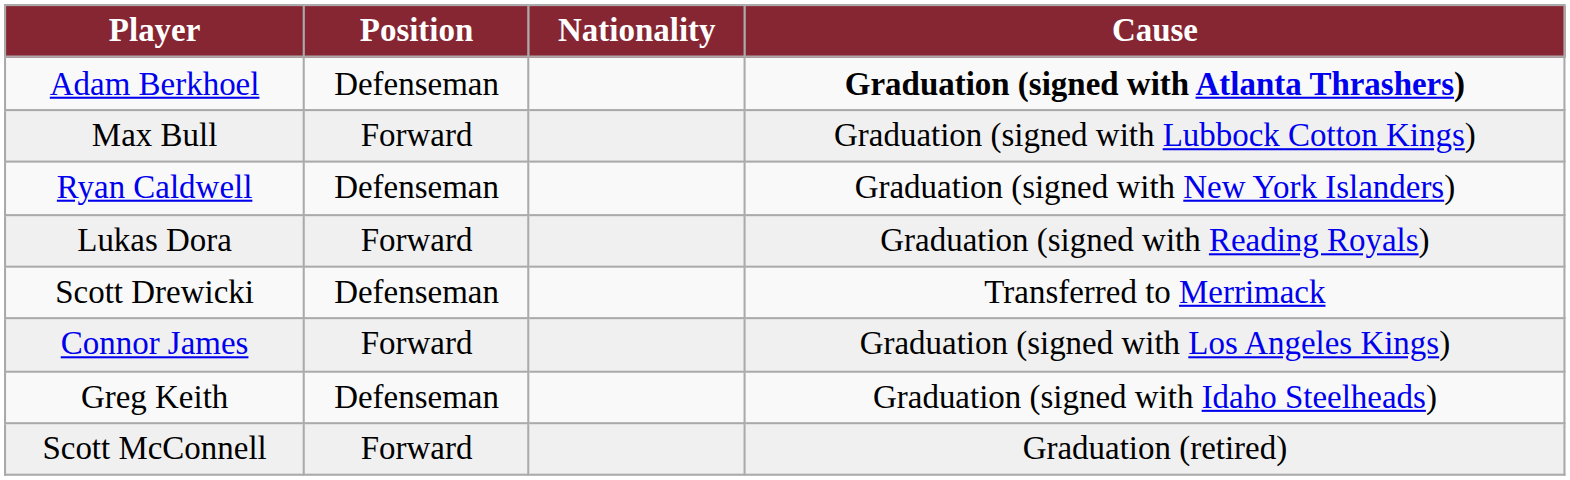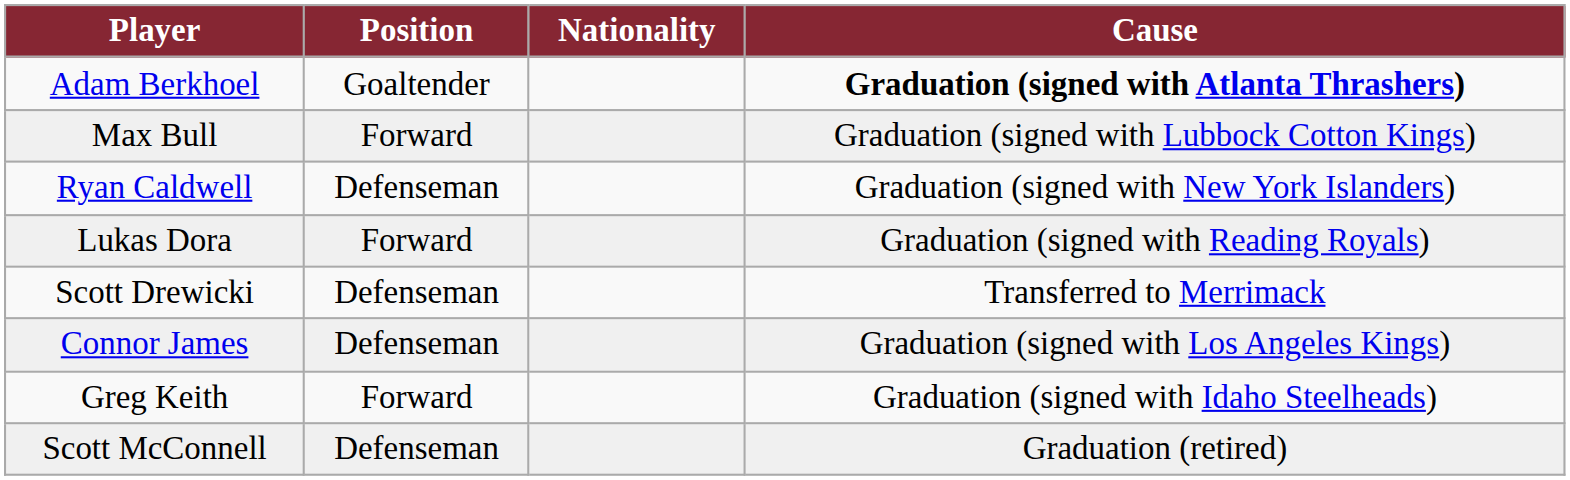Adam Berkhoel | Position: Defenseman -> Goaltender
Connor James | Position: Forward -> Defenseman
Greg Keith | Position: Defenseman -> Forward
Scott McConnell | Position: Forward -> Defenseman
